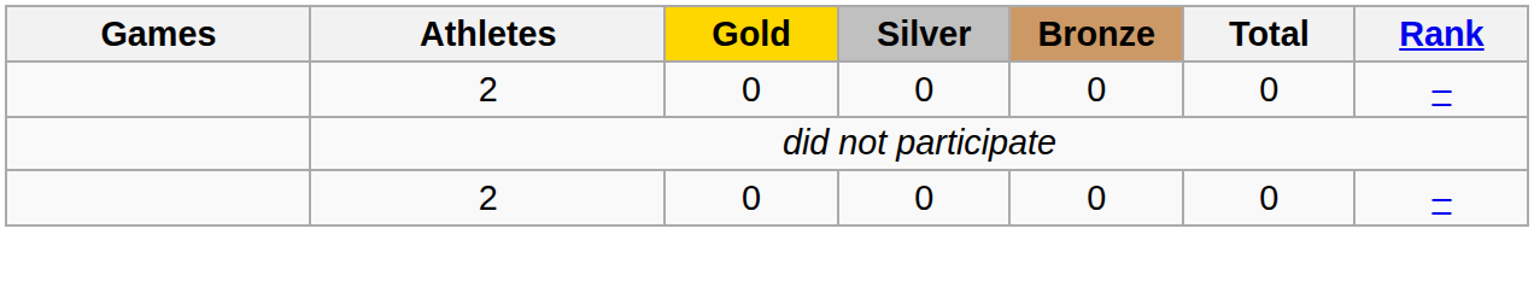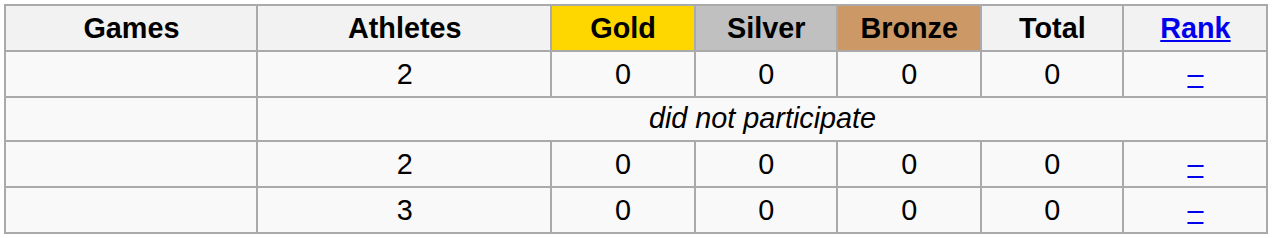+ row: 3 | 0 | 0 | 0 | 0 | –
